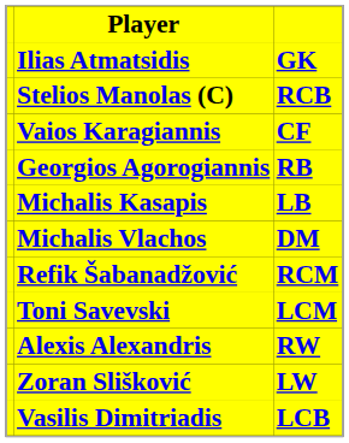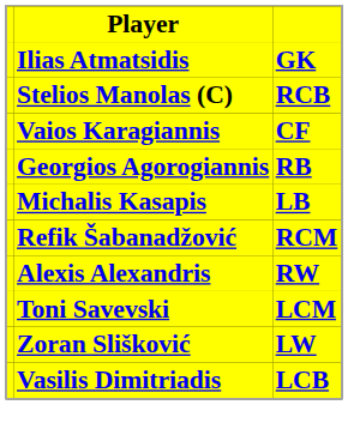- row: Michalis Vlachos | DM
rows swapped: Toni Savevski <-> Alexis Alexandris
